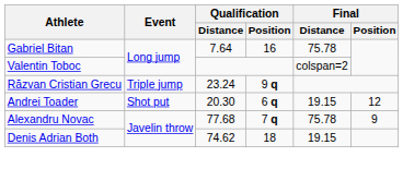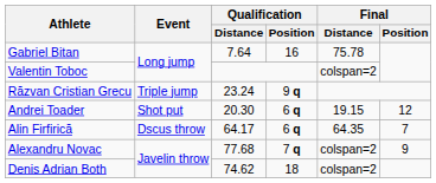+ row: Alin Firfirică | Dscus throw | 64.17 | 6 q | 64.35 | 7
Alexandru Novac | Final / Distance: 75.78 -> colspan=2
Denis Adrian Both | Final / Distance: 19.15 -> colspan=2
